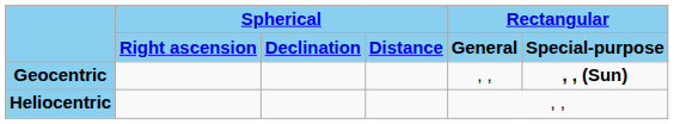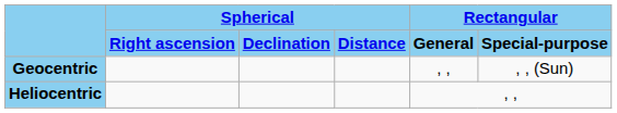Geocentric | Rectangular / Special-purpose: bold -> normal
